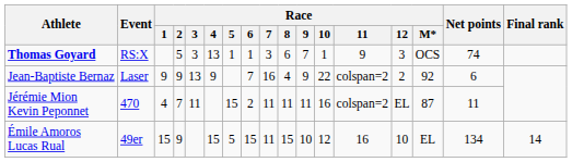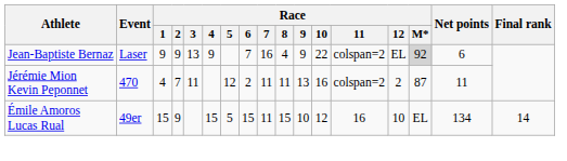- row: Thomas Goyard | RS:X | 5 | 3 | 13 | 1 | 1 | 3 | 6 | 7 | 1 | 9 | 3 | OCS | 74
Jean-Baptiste Bernaz | Race / 12: 2 -> EL
Jean-Baptiste Bernaz | Race / M*: no background -> lightgrey background
Jérémie Mion Kevin Peponnet | Race / 5: 15 -> 12
Jérémie Mion Kevin Peponnet | Race / 9: 11 -> 13
Jérémie Mion Kevin Peponnet | Race / 12: EL -> 2
